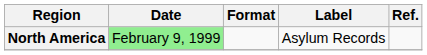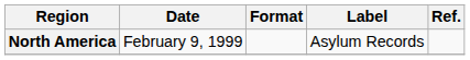North America | Date: lightgreen background -> no background
